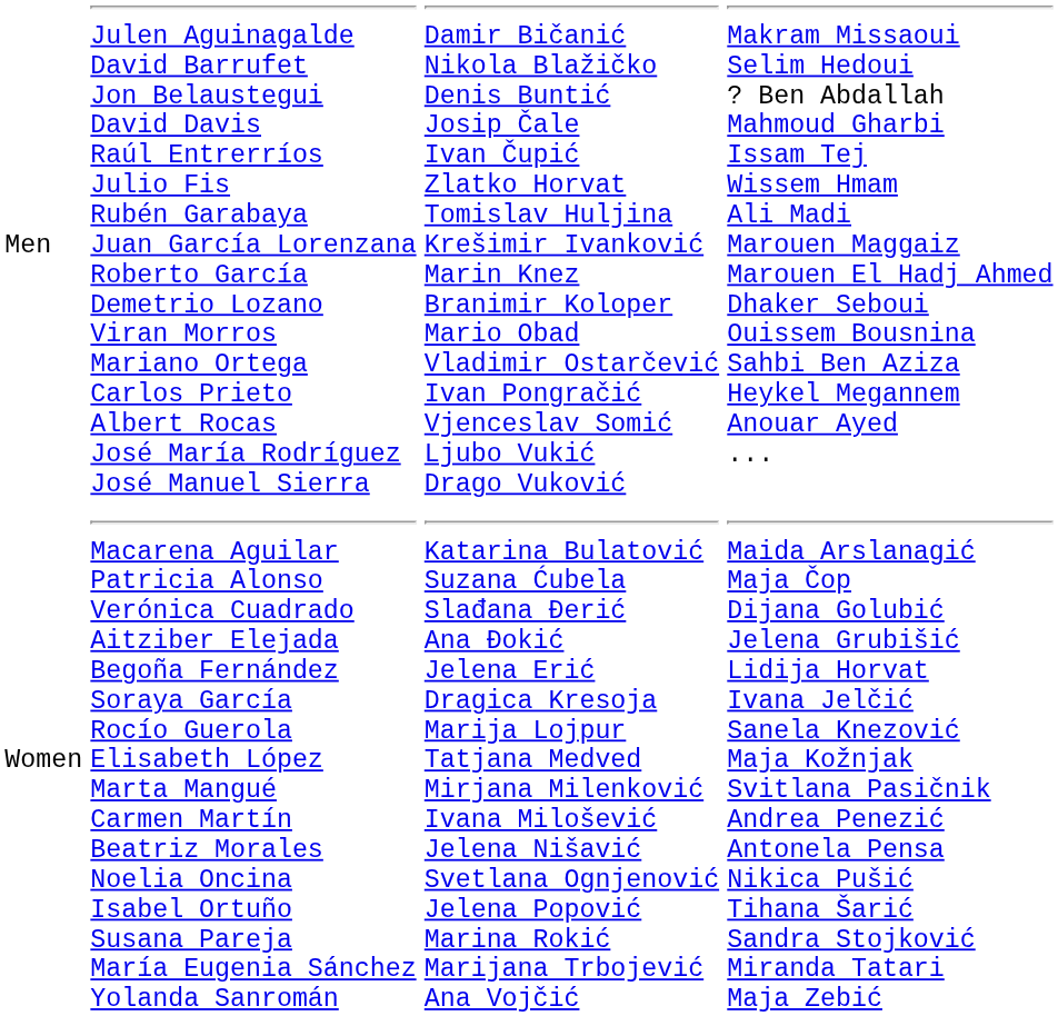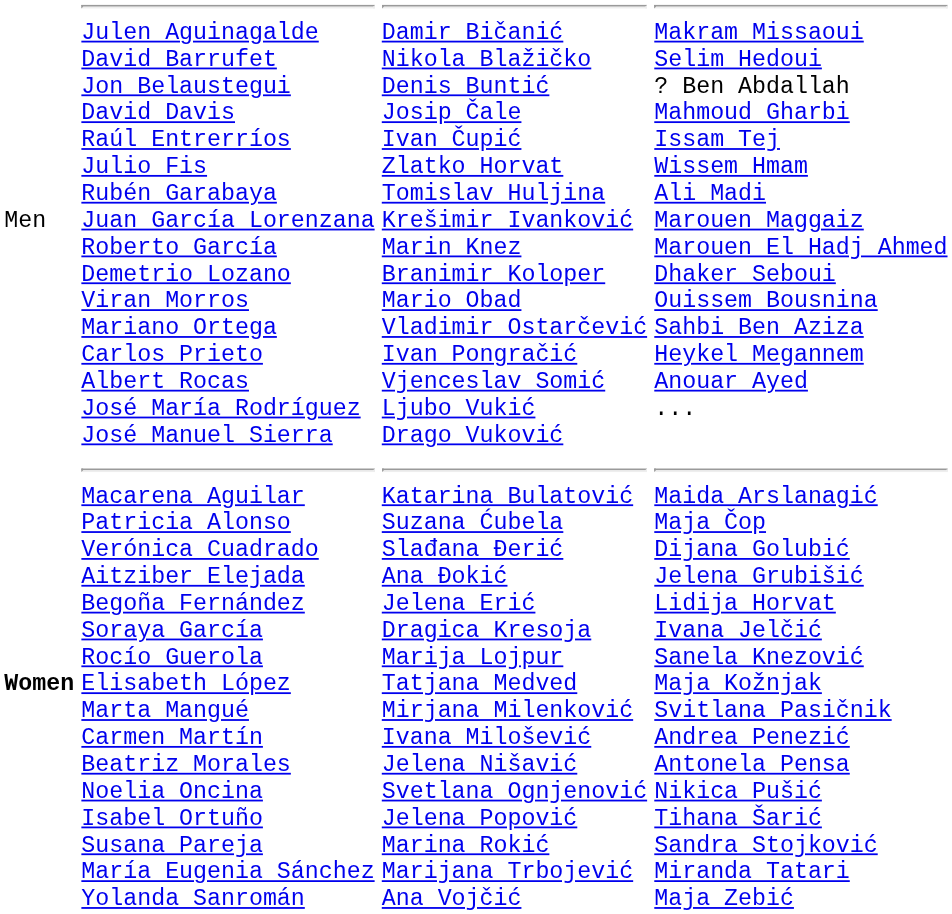Women | column 1: normal -> bold
